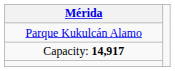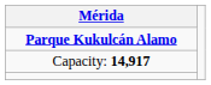Parque Kukulcán Alamo | Mérida: normal -> bold
